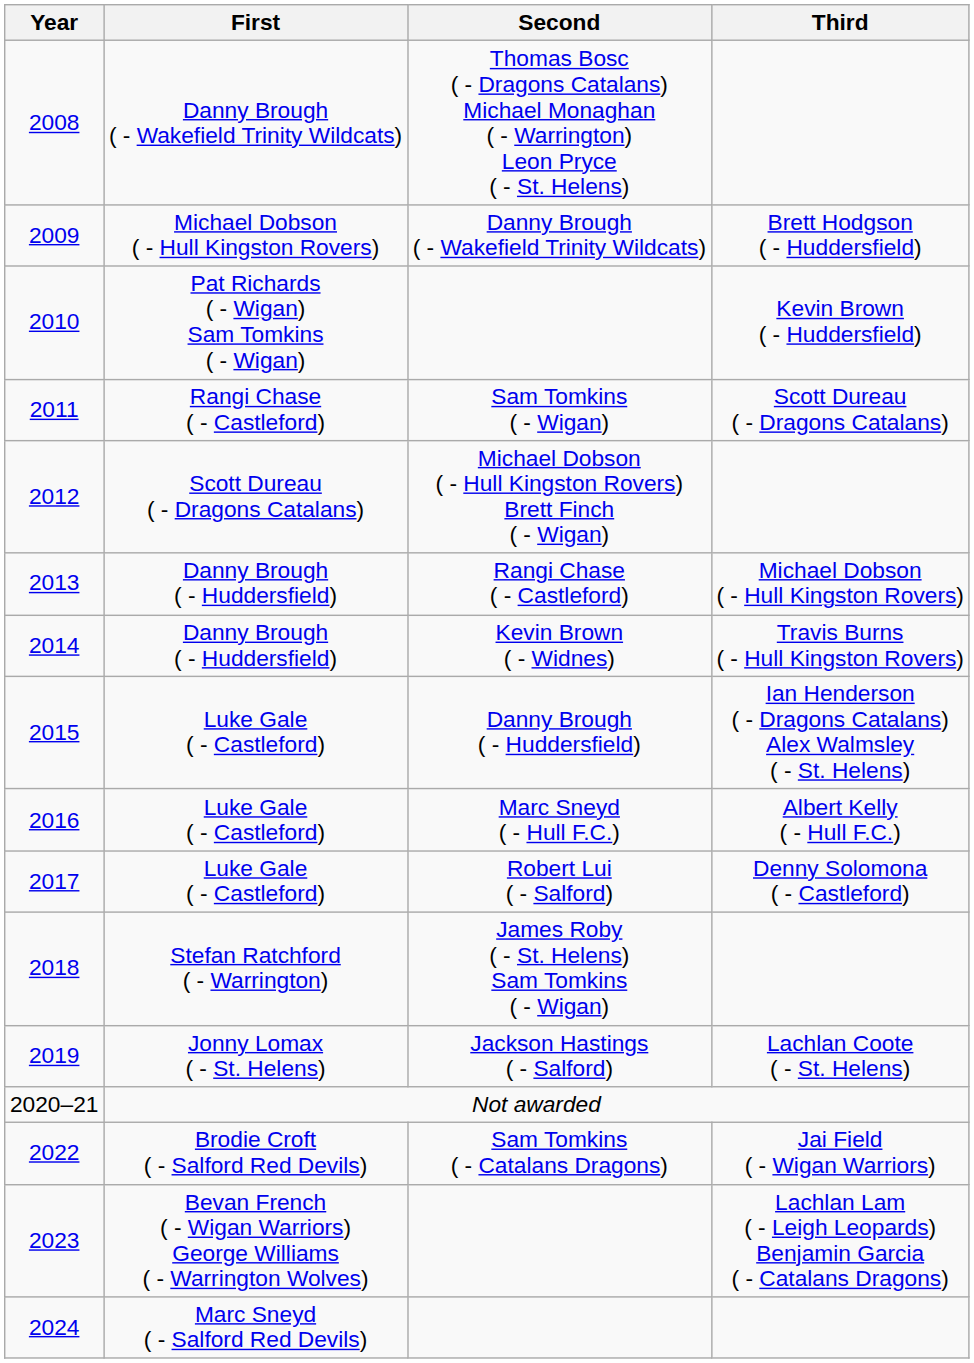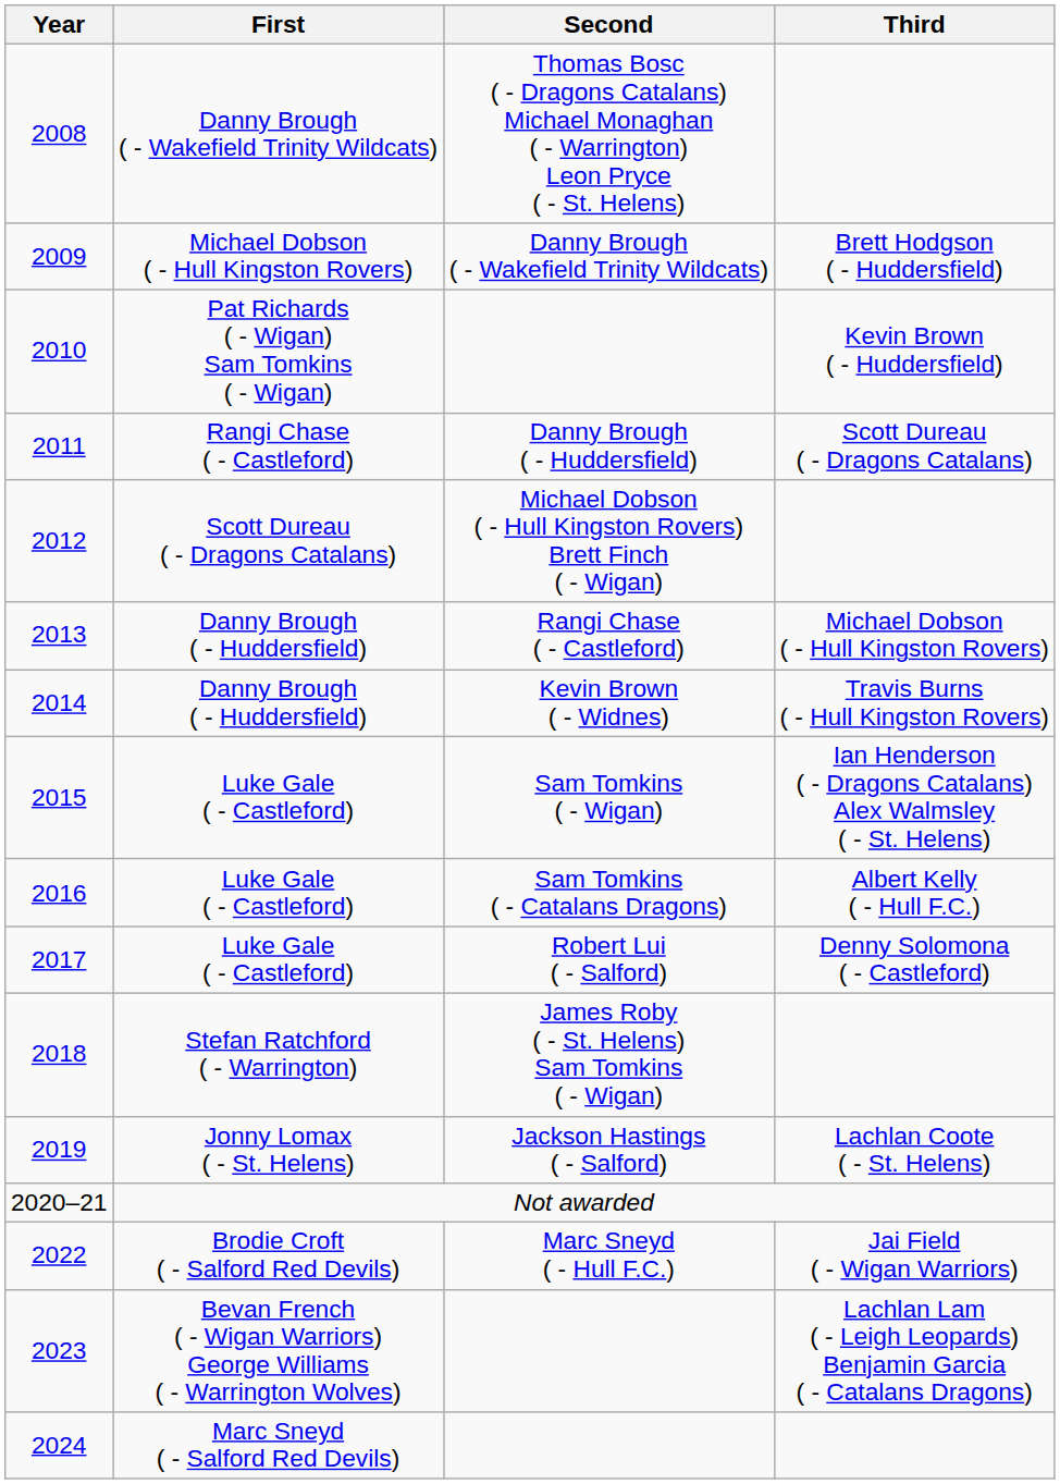2011 | Second: Sam Tomkins ( - Wigan) -> Danny Brough ( - Huddersfield)
2015 | Second: Danny Brough ( - Huddersfield) -> Sam Tomkins ( - Wigan)
2016 | Second: Marc Sneyd ( - Hull F.C.) -> Sam Tomkins ( - Catalans Dragons)
2022 | Second: Sam Tomkins ( - Catalans Dragons) -> Marc Sneyd ( - Hull F.C.)
